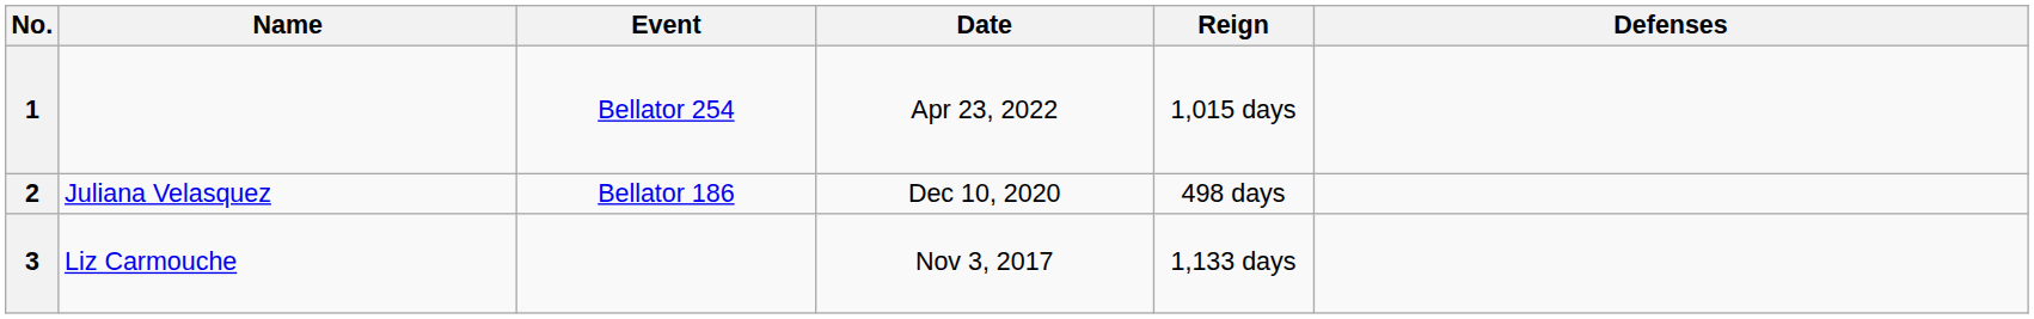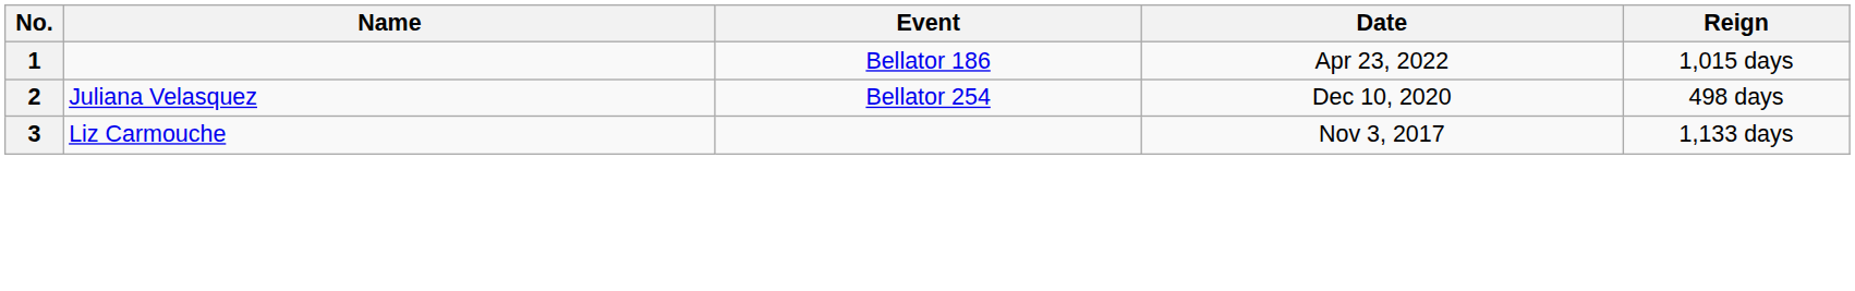- column: Defenses
1 | Event: Bellator 254 -> Bellator 186
2 | Event: Bellator 186 -> Bellator 254
